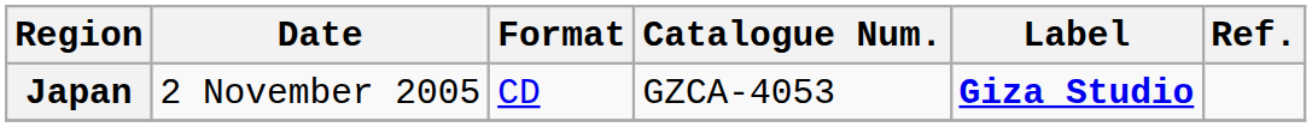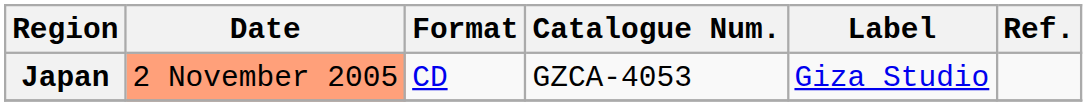Japan | Date: no background -> lightsalmon background
Japan | Label: bold -> normal
